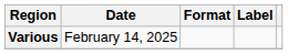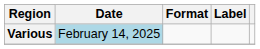Various | Date: no background -> lightblue background
